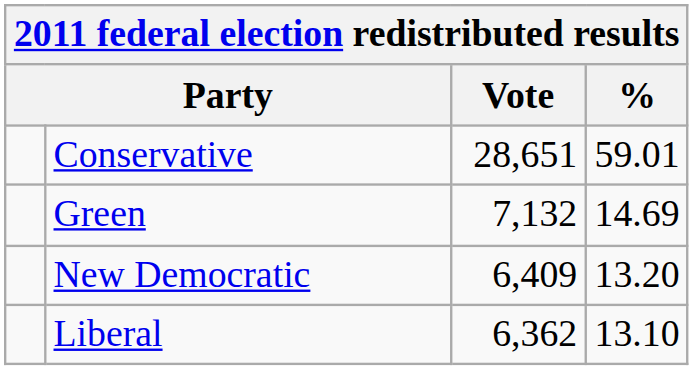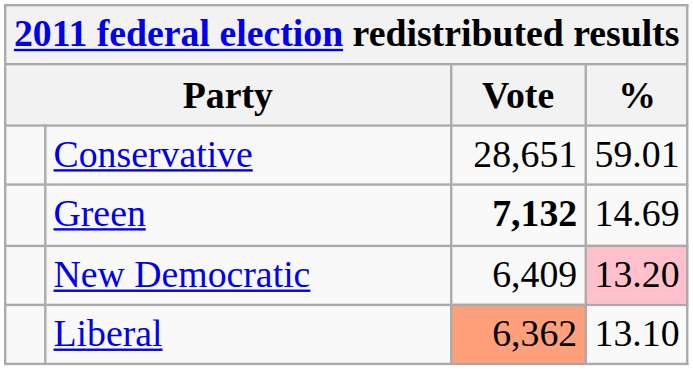Green | Vote: normal -> bold
New Democratic | %: no background -> pink background
Liberal | Vote: no background -> lightsalmon background
